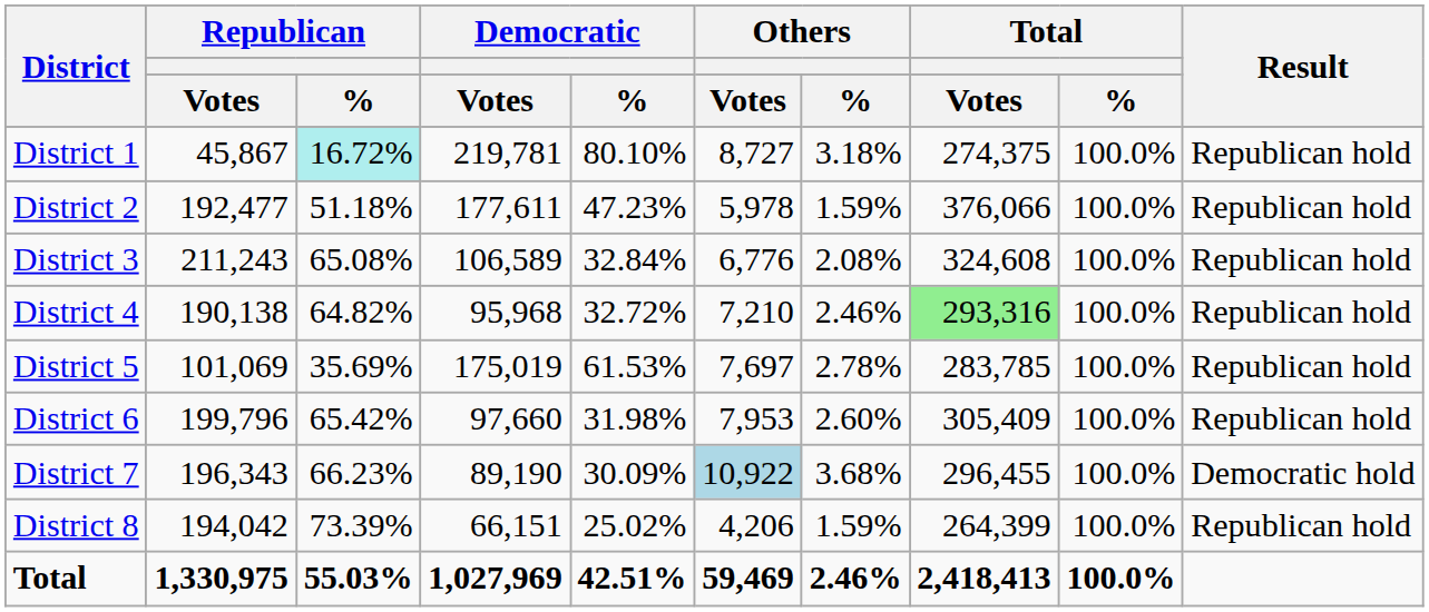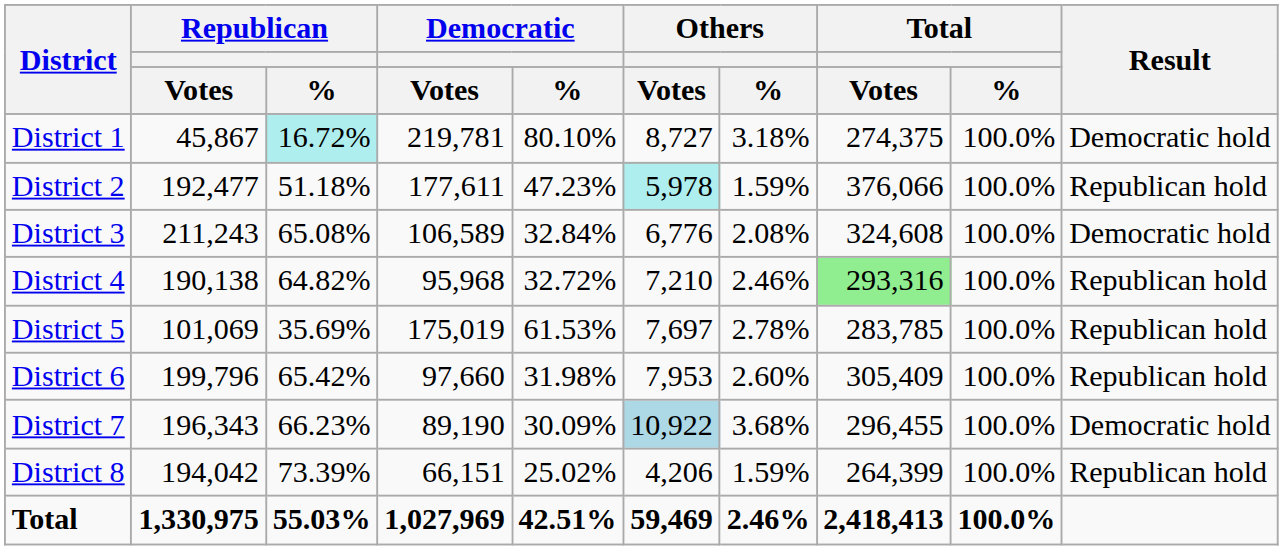District 1 | Result: Republican hold -> Democratic hold
District 2 | Others / Votes: no background -> paleturquoise background
District 3 | Result: Republican hold -> Democratic hold
